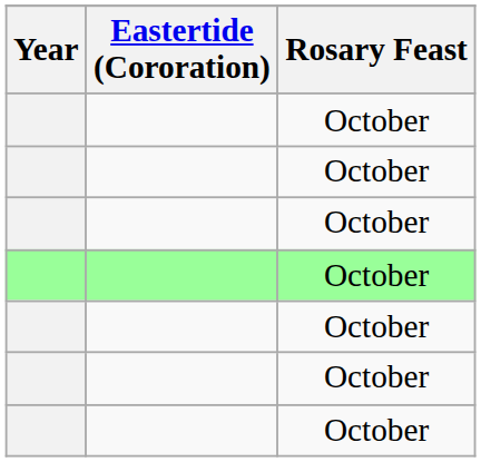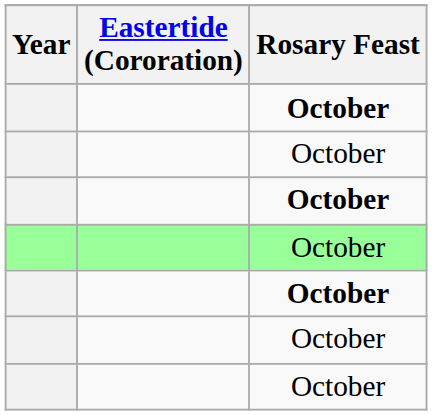row 2 | Rosary Feast: normal -> bold
row 4 | Rosary Feast: normal -> bold
row 6 | Rosary Feast: normal -> bold
